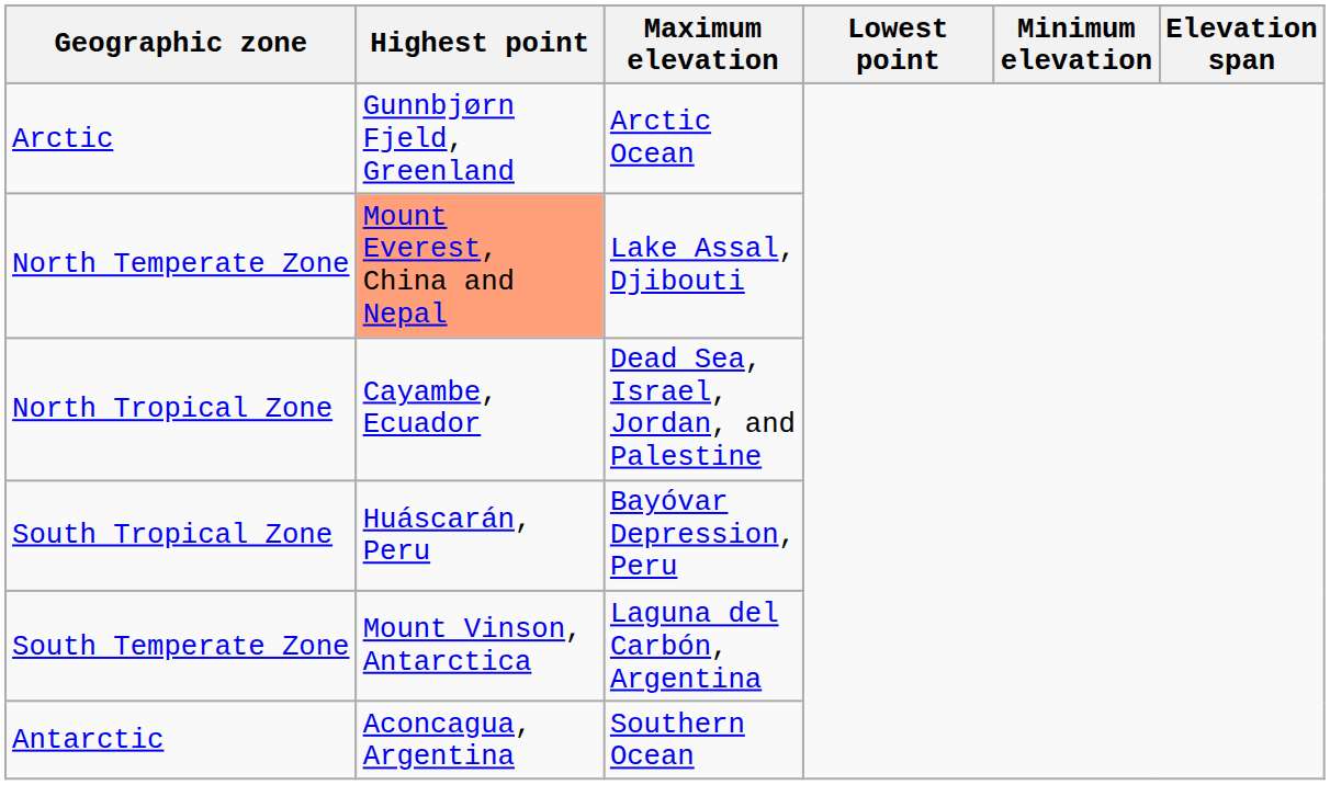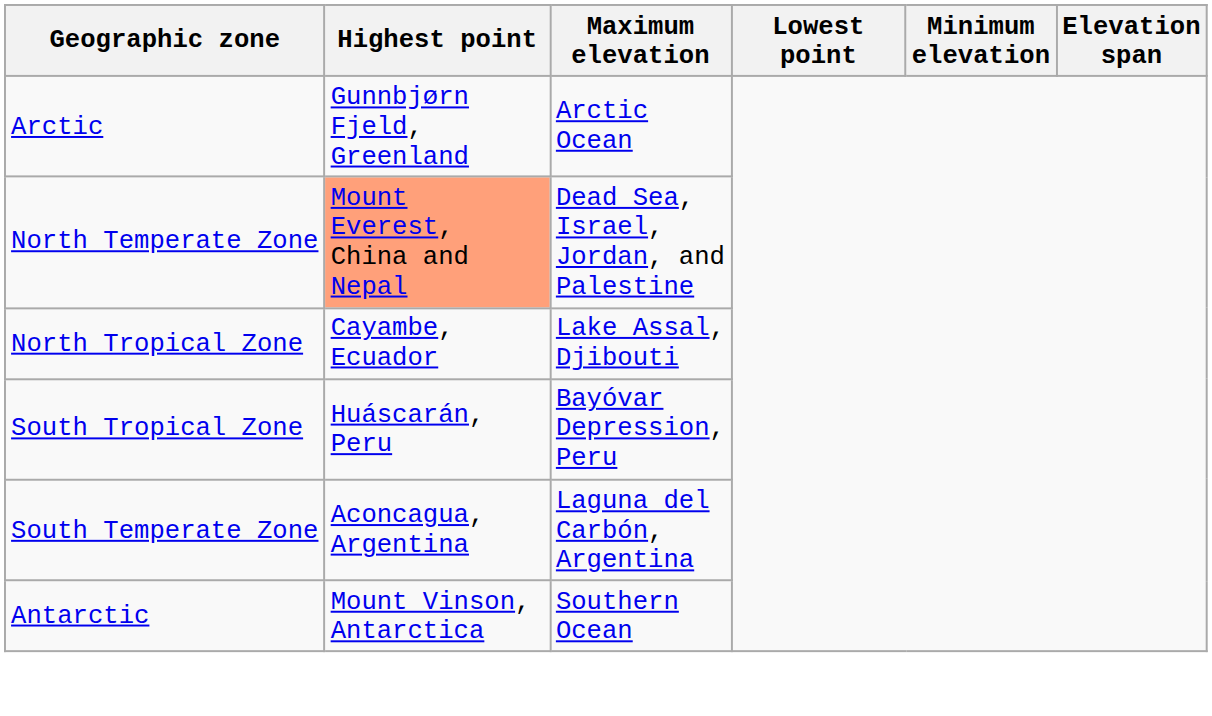North Temperate Zone | Maximum elevation: Lake Assal, Djibouti -> Dead Sea, Israel, Jordan, and Palestine
North Tropical Zone | Maximum elevation: Dead Sea, Israel, Jordan, and Palestine -> Lake Assal, Djibouti
South Temperate Zone | Highest point: Mount Vinson, Antarctica -> Aconcagua, Argentina
Antarctic | Highest point: Aconcagua, Argentina -> Mount Vinson, Antarctica
